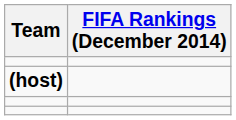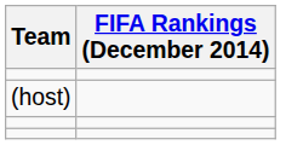row 3 | Team: bold -> normal
